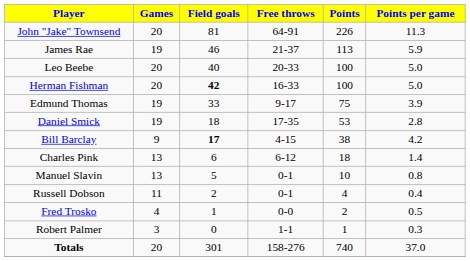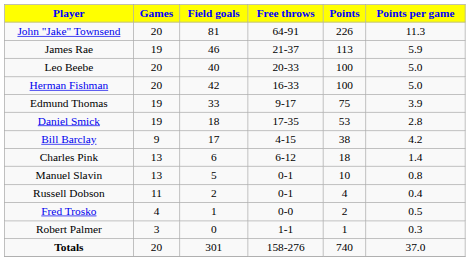Herman Fishman | Field goals: bold -> normal
Bill Barclay | Field goals: bold -> normal
